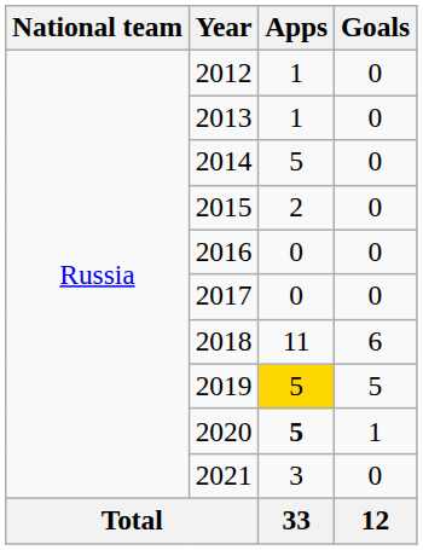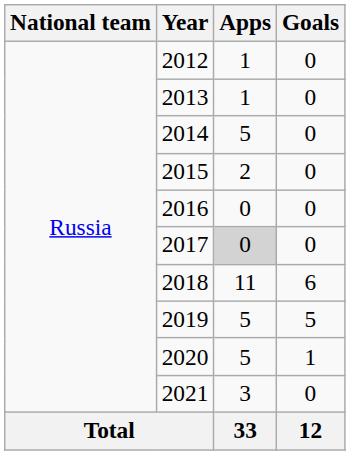2017 | Apps: no background -> lightgrey background
2019 | Apps: gold background -> no background
2020 | Apps: bold -> normal
